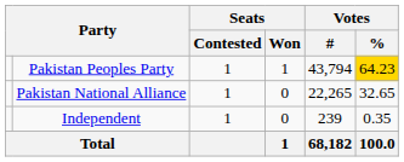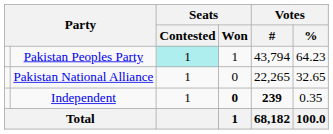Pakistan Peoples Party | Seats / Contested: no background -> paleturquoise background
Pakistan Peoples Party | Votes / %: gold background -> no background
Independent | Seats / Won: normal -> bold
Independent | Votes / #: normal -> bold
